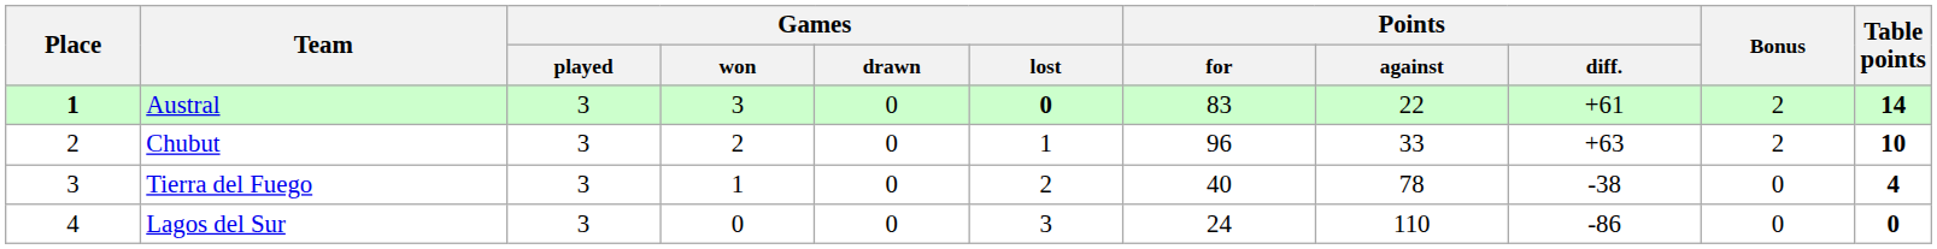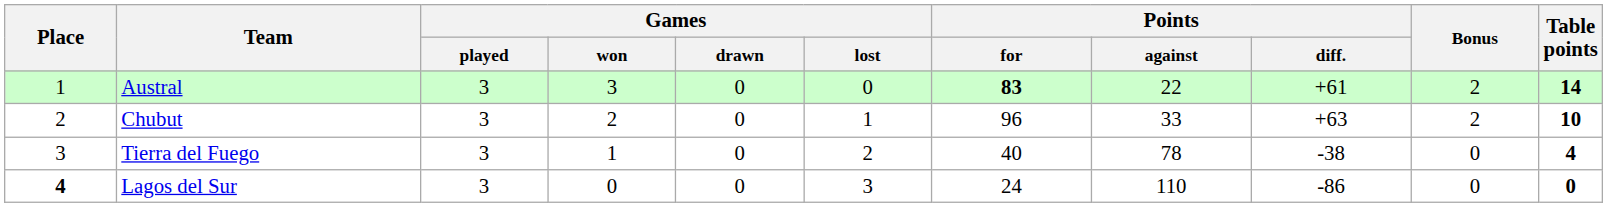Austral | Place: bold -> normal
Austral | Games / lost: bold -> normal
Austral | Points / for: normal -> bold
Lagos del Sur | Place: normal -> bold
